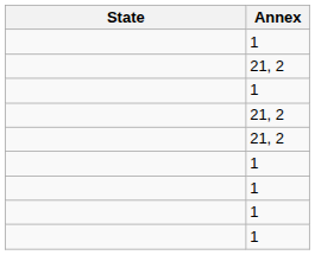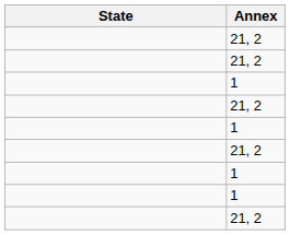row 2 | Annex: 1 -> 21, 2
row 6 | Annex: 21, 2 -> 1
row 7 | Annex: 1 -> 21, 2
row 10 | Annex: 1 -> 21, 2
